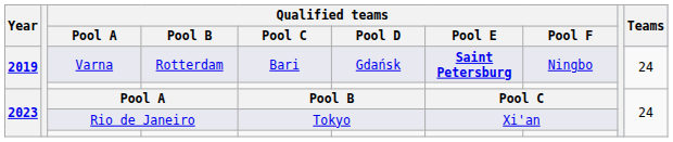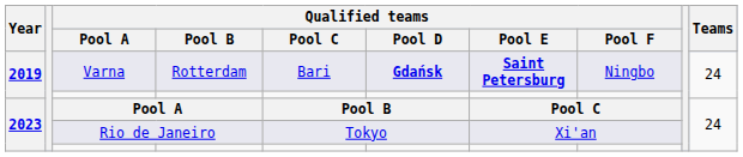Varna | Qualified teams / Pool D: normal -> bold
